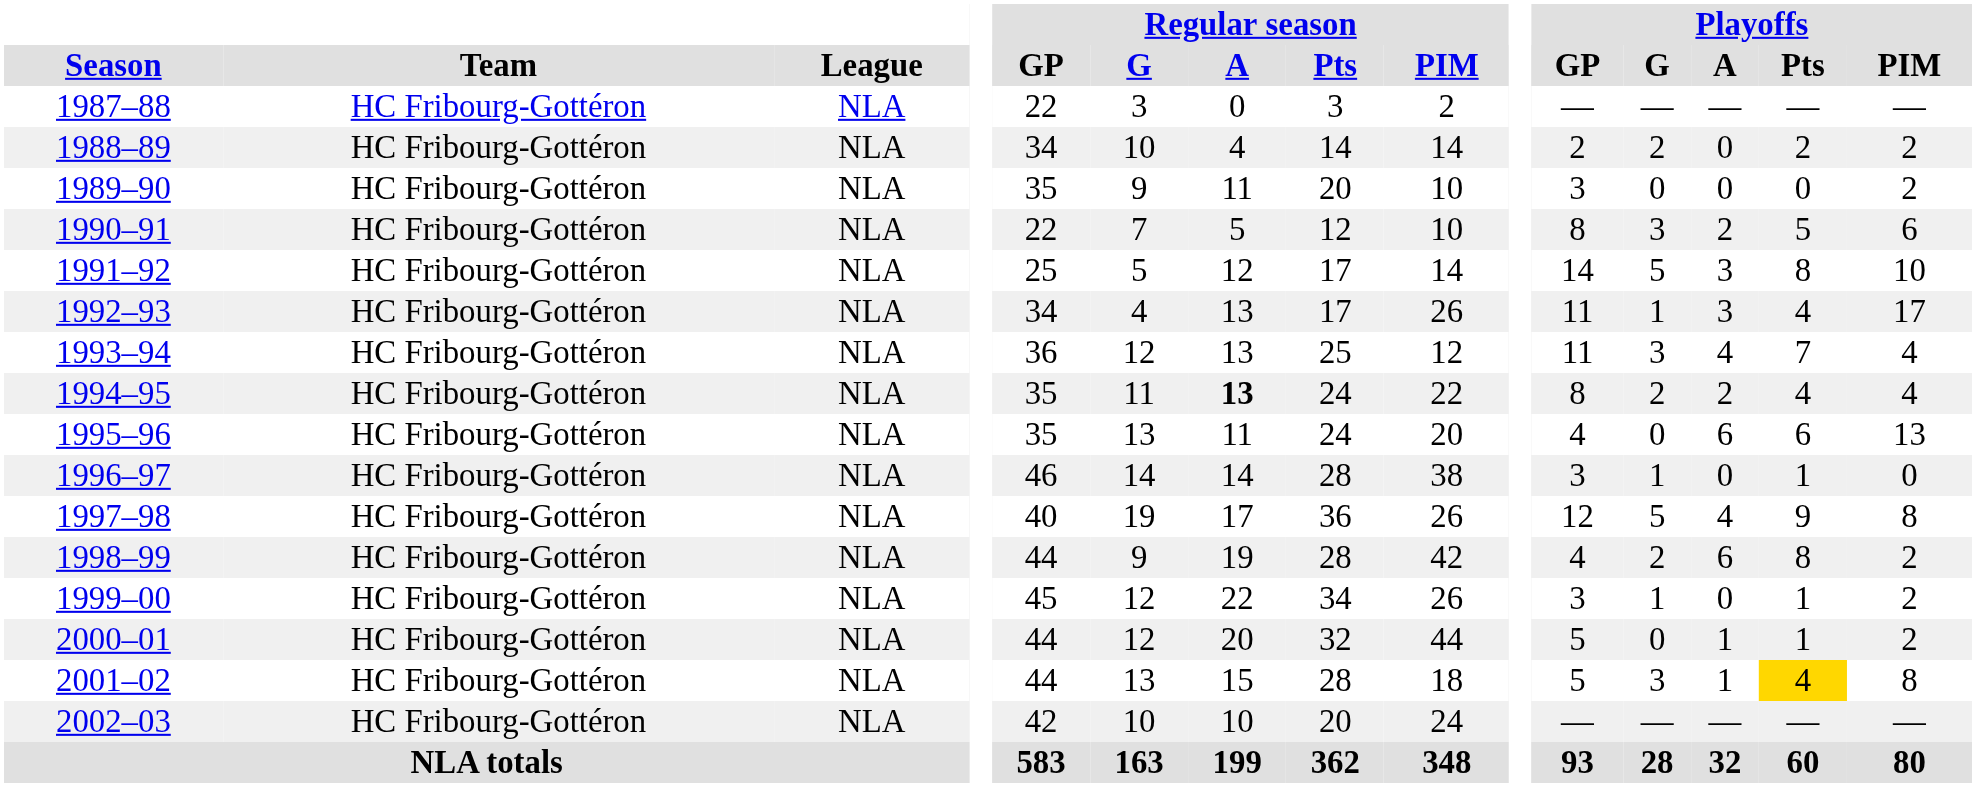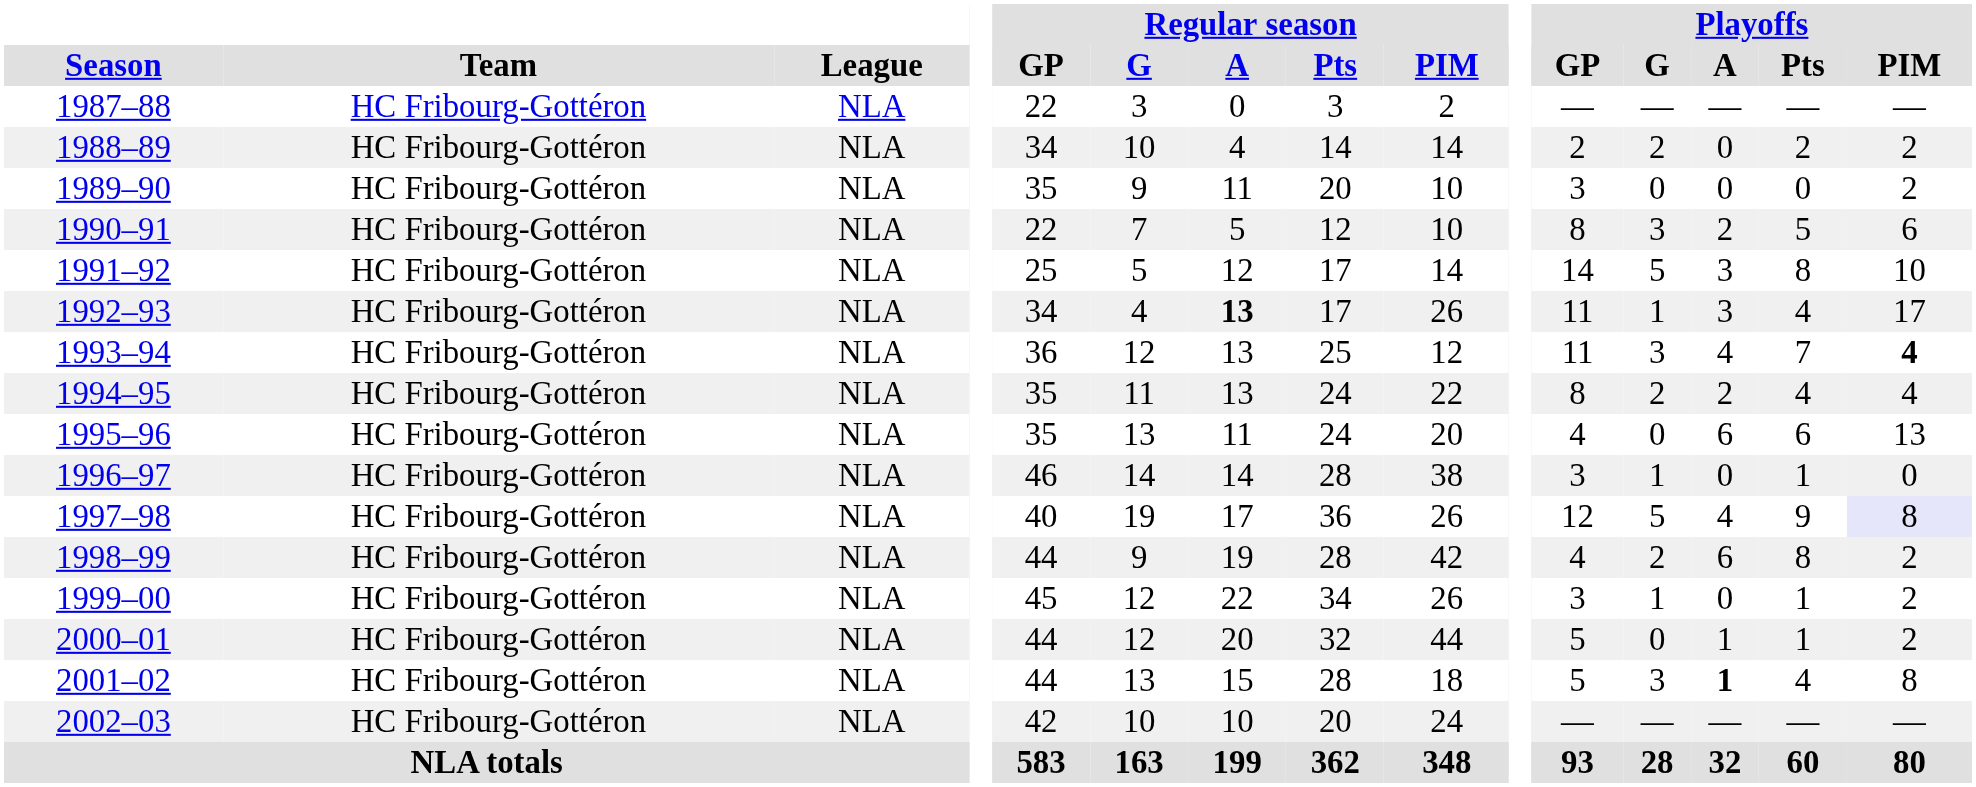1992–93 | Regular season / A: normal -> bold
1993–94 | Playoffs / PIM: normal -> bold
1994–95 | Regular season / A: bold -> normal
1997–98 | Playoffs / PIM: no background -> lavender background
2001–02 | Playoffs / A: normal -> bold
2001–02 | Playoffs / Pts: gold background -> no background
